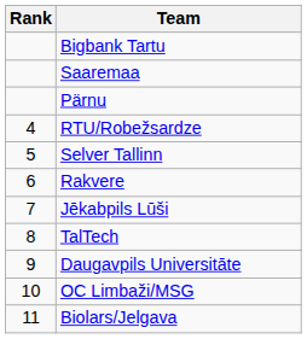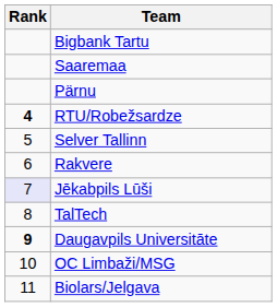RTU/Robežsardze | Rank: normal -> bold
Jēkabpils Lūši | Rank: no background -> lavender background
Daugavpils Universitāte | Rank: normal -> bold
